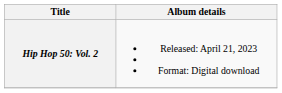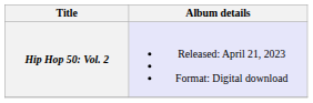Hip Hop 50: Vol. 2 | Album details: no background -> lavender background
